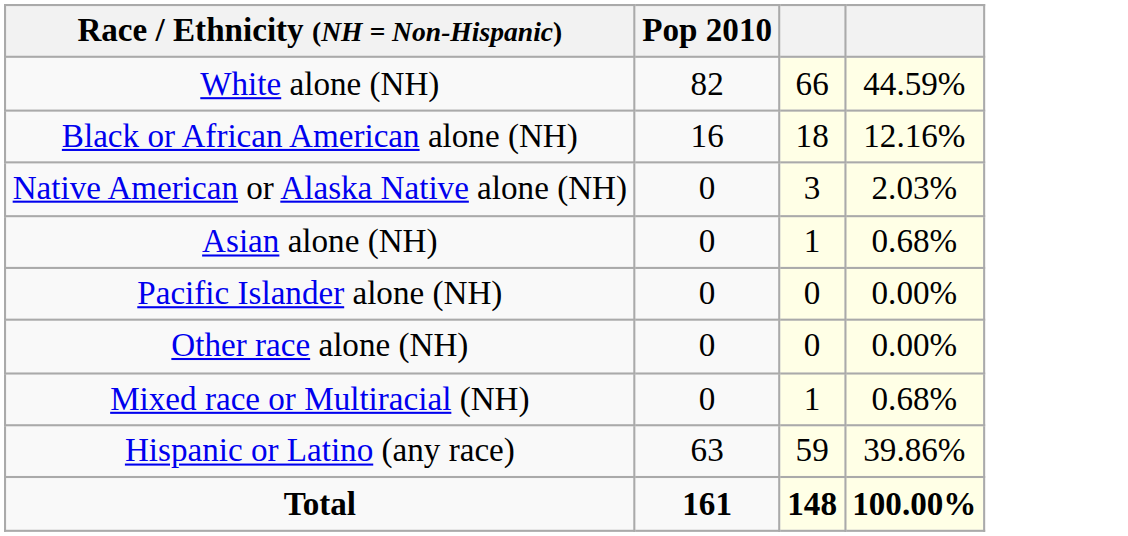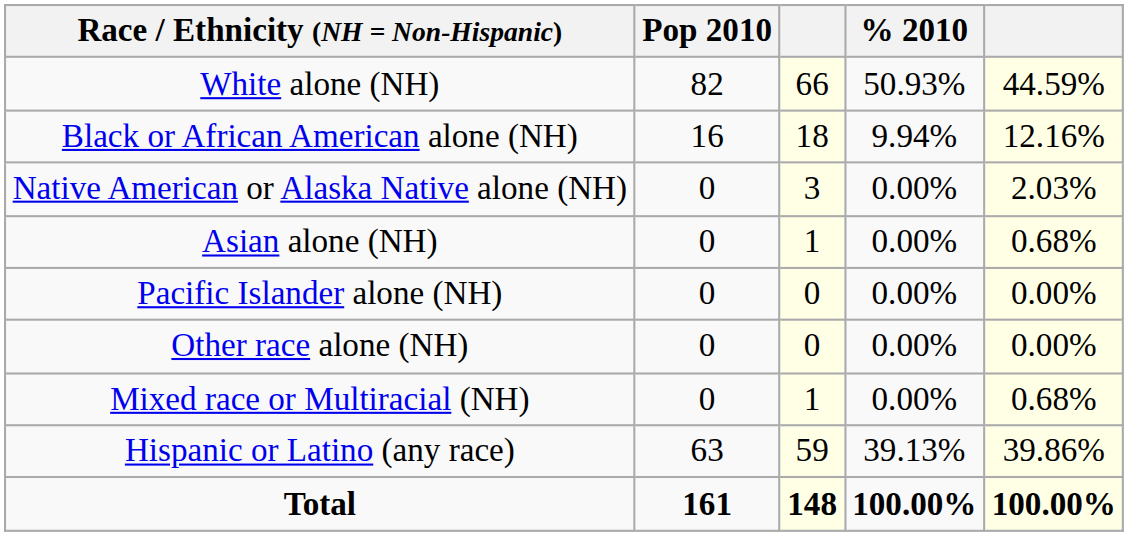+ column: % 2010 | 50.93% | 9.94% | 0.00% | 0.00% | 0.00% | 0.00% | 0.00% | 39.13% | 100.00%
